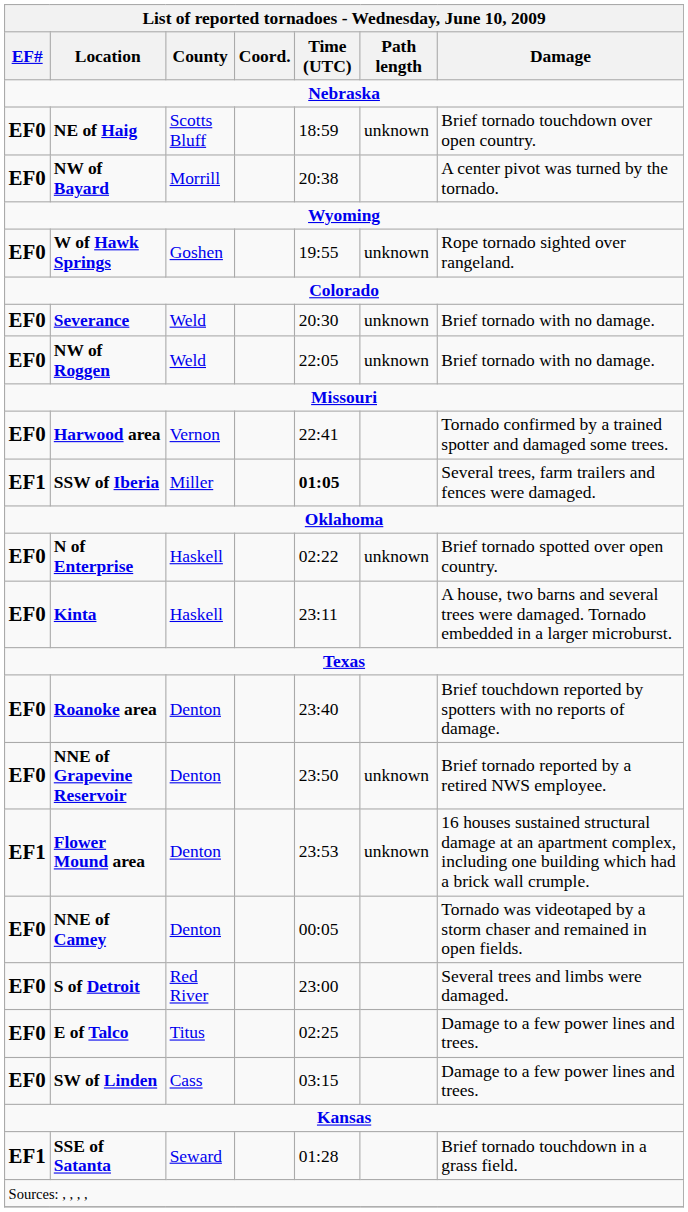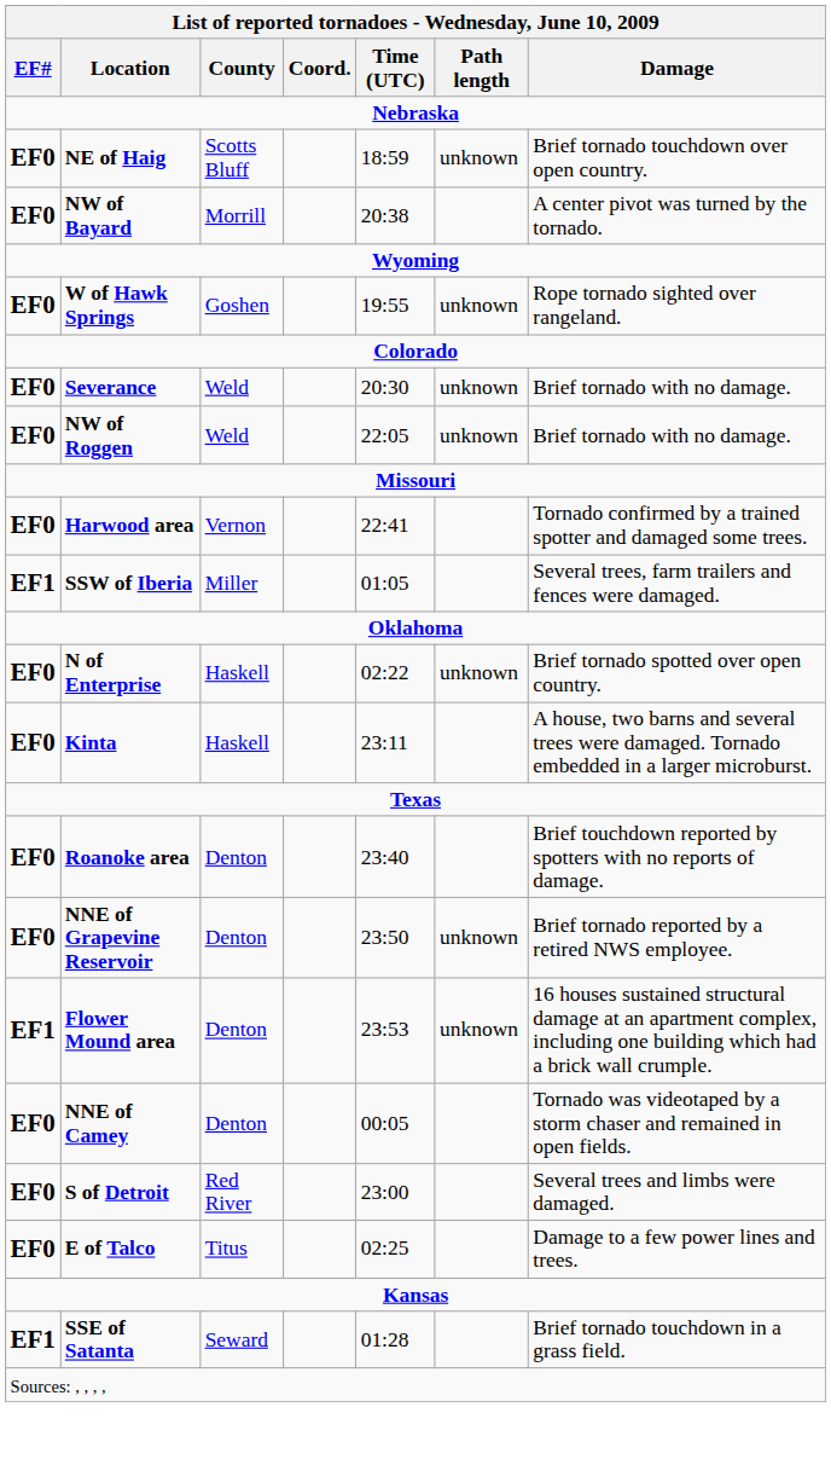SSW of Iberia | Time (UTC): bold -> normal
- row: EF0 | SW of Linden | Cass | 03:15 | Damage to a few power lines and trees.
